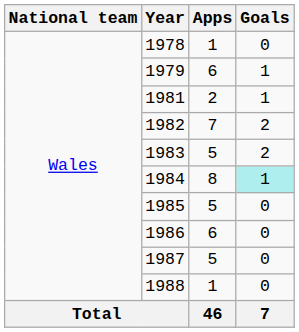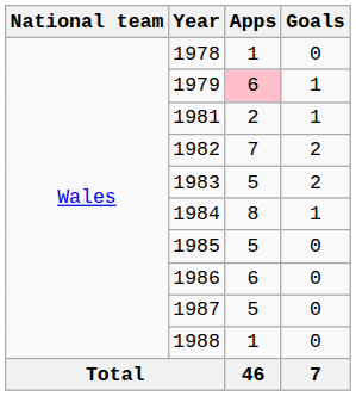1979 | Apps: no background -> pink background
1984 | Goals: paleturquoise background -> no background
